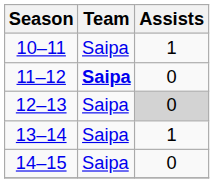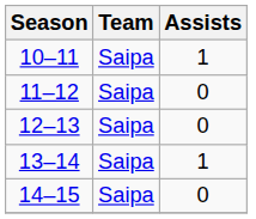11–12 | Team: bold -> normal
12–13 | Assists: lightgrey background -> no background
